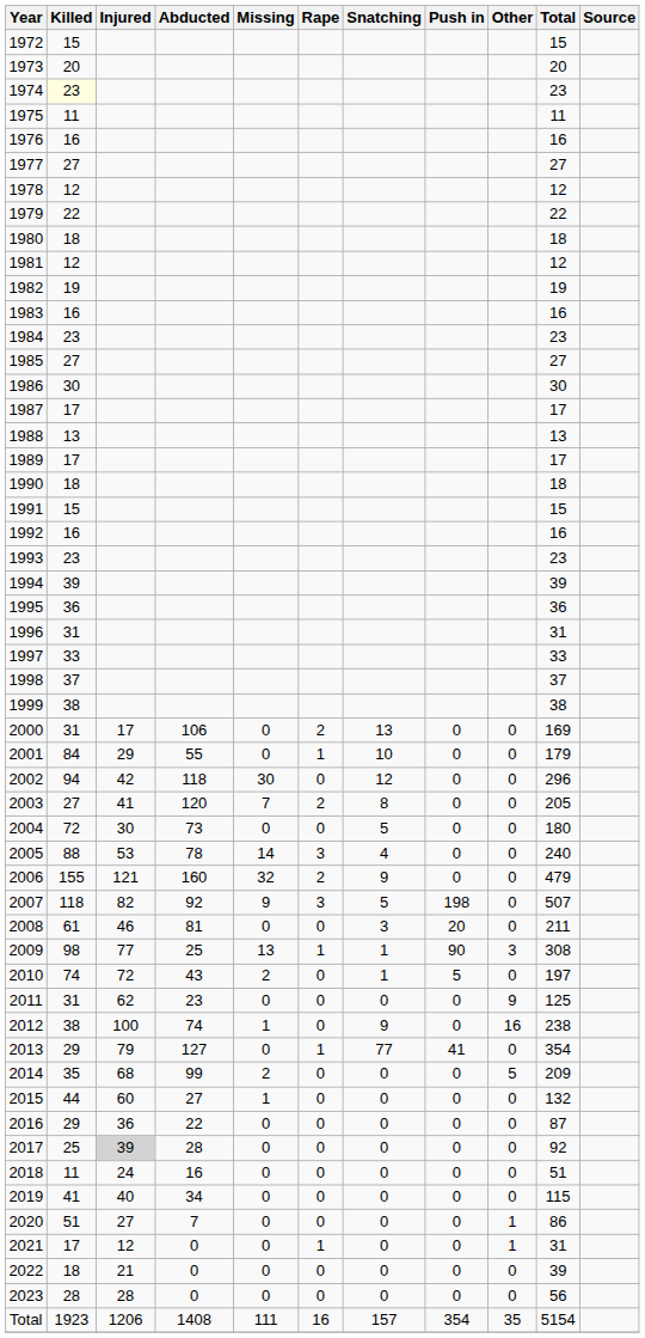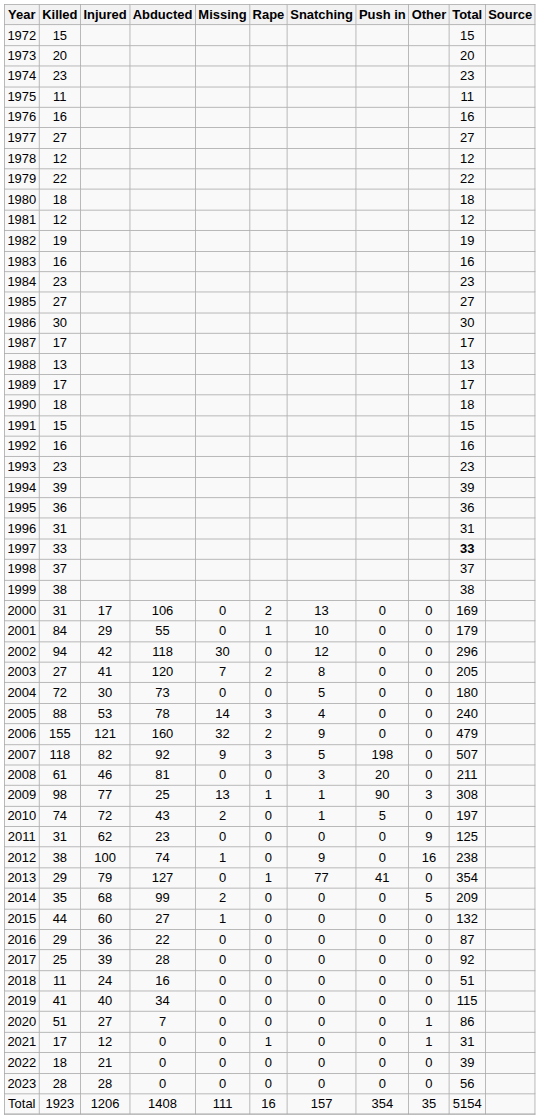1974 | Killed: lightyellow background -> no background
1997 | Total: normal -> bold
2017 | Injured: lightgrey background -> no background
